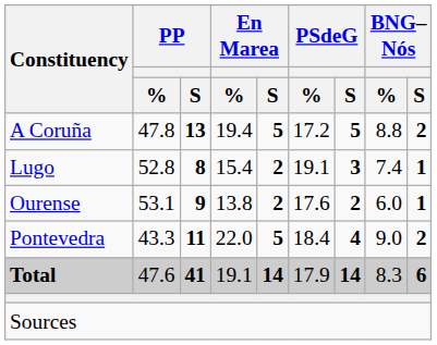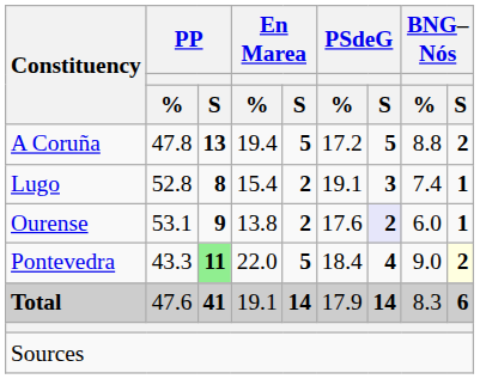Ourense | PSdeG / S: no background -> lavender background
Pontevedra | PP / S: no background -> lightgreen background
Pontevedra | BNG–Nós / S: no background -> lightyellow background
